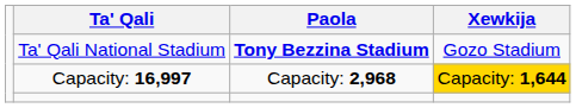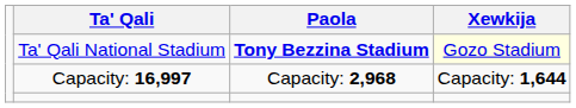Ta' Qali National Stadium | Xewkija: no background -> lightyellow background
Capacity: 16,997 | Xewkija: gold background -> no background
